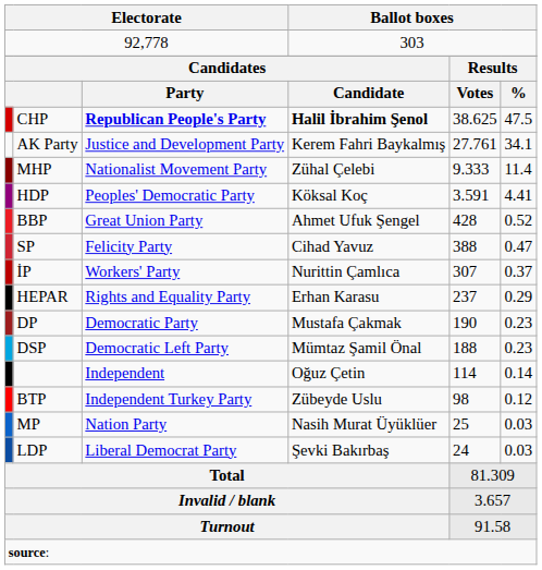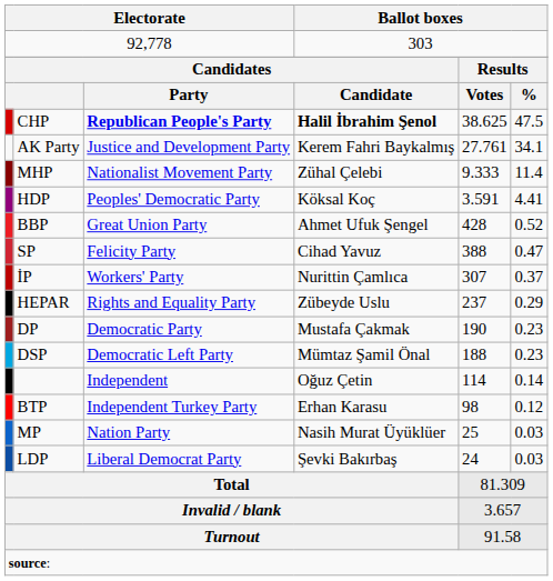HEPAR | column 4: Erhan Karasu -> Zübeyde Uslu
BTP | column 4: Zübeyde Uslu -> Erhan Karasu
